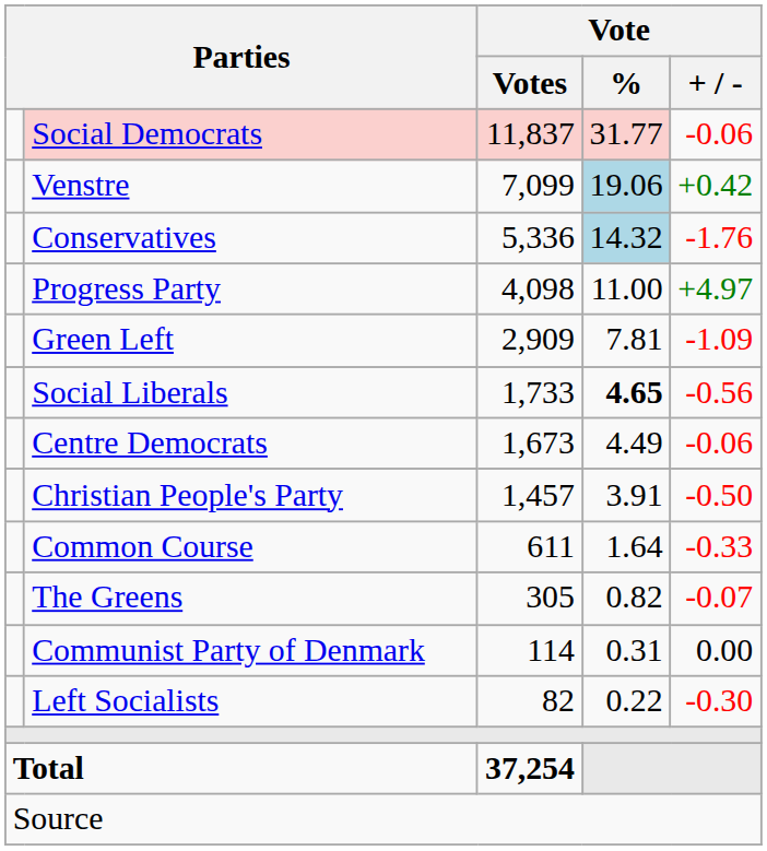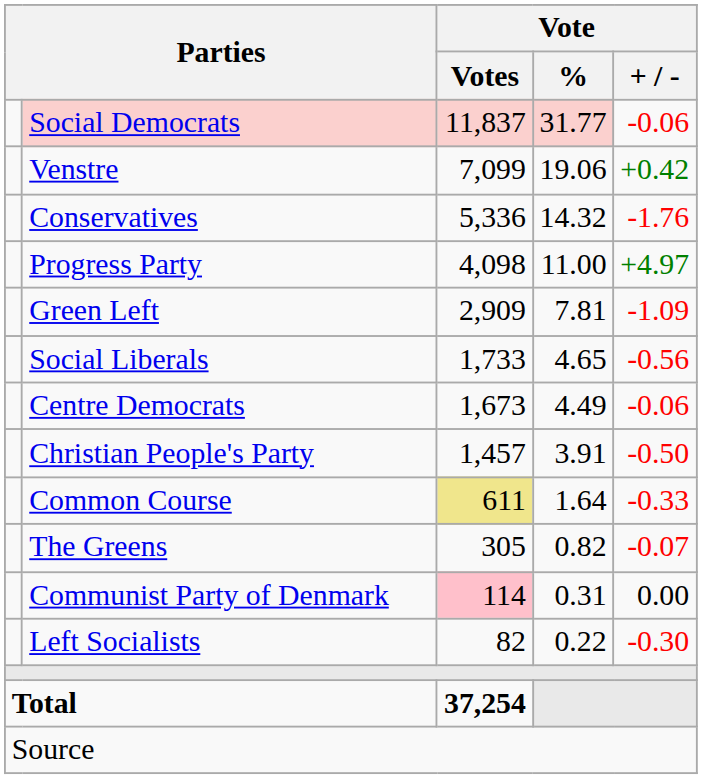Venstre | Vote / %: lightblue background -> no background
Conservatives | Vote / %: lightblue background -> no background
Social Liberals | Vote / %: bold -> normal
Common Course | Vote / Votes: no background -> khaki background
Communist Party of Denmark | Vote / Votes: no background -> pink background
